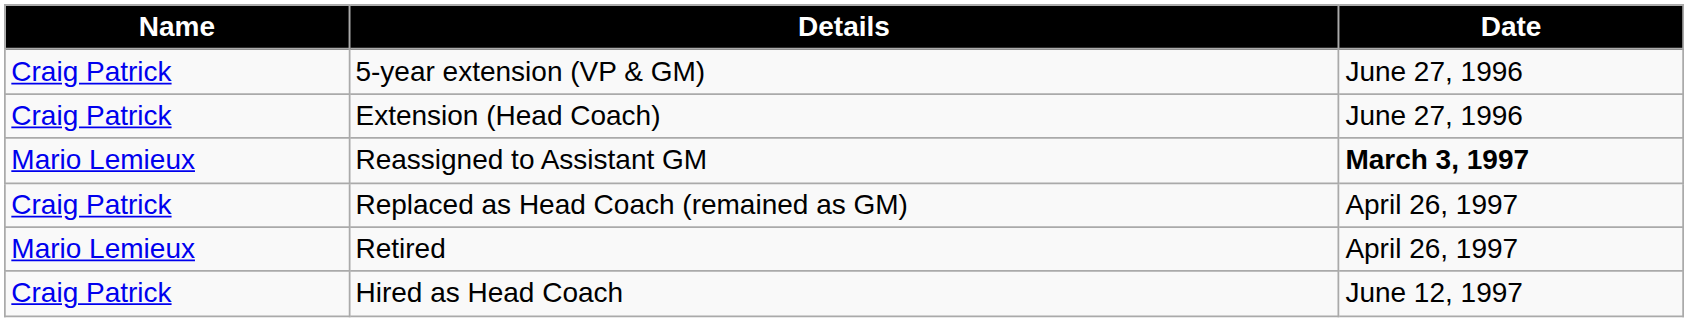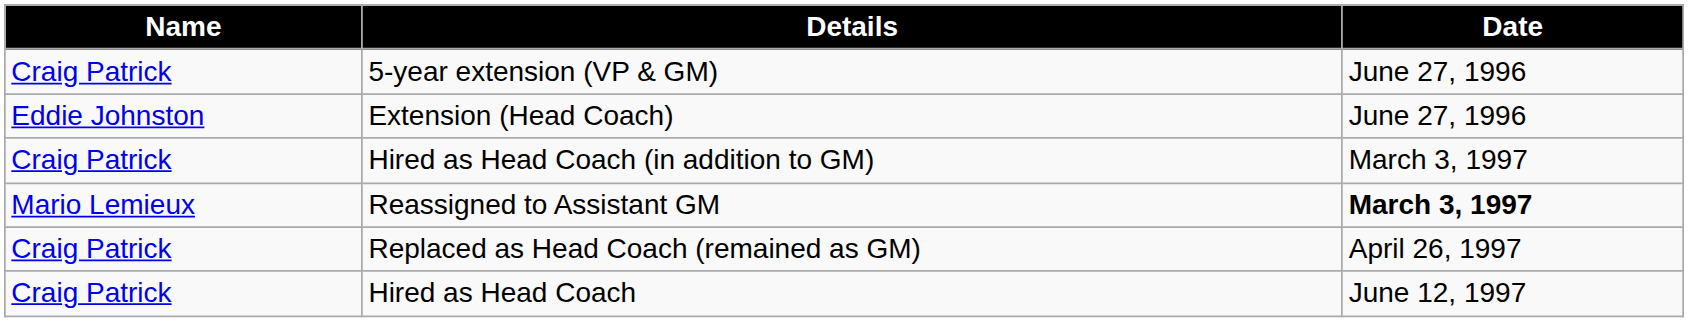Extension (Head Coach) | Name: Craig Patrick -> Eddie Johnston
+ row: Craig Patrick | Hired as Head Coach (in addition to GM) | March 3, 1997
- row: Mario Lemieux | Retired | April 26, 1997
